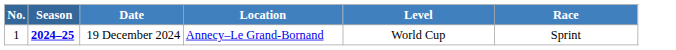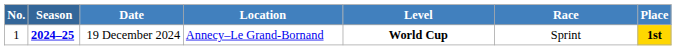+ column: Place | 1st
19 December 2024 | Level: normal -> bold
